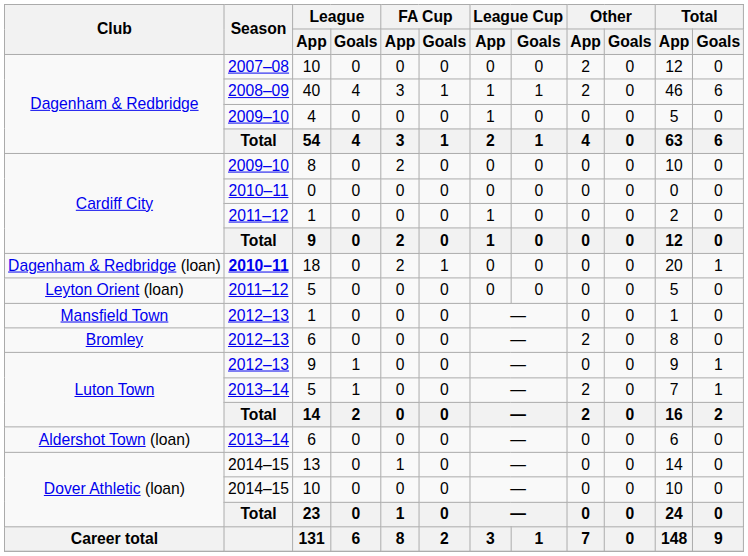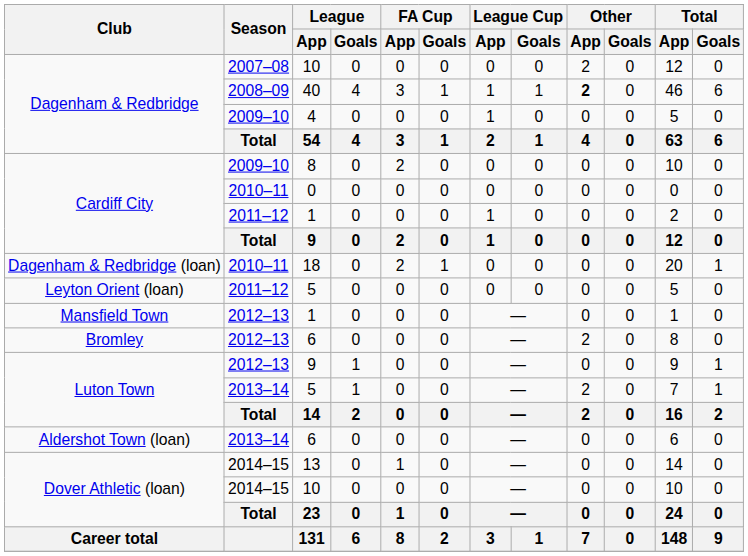40 | Other / App: normal -> bold
18 | Season: bold -> normal
